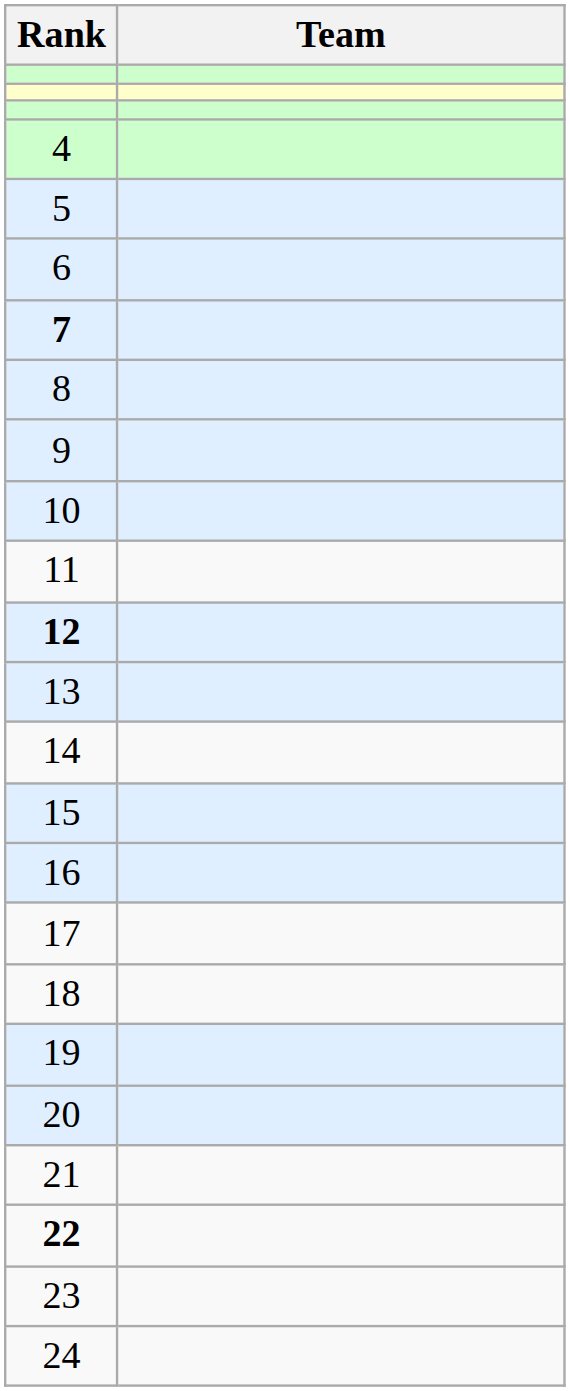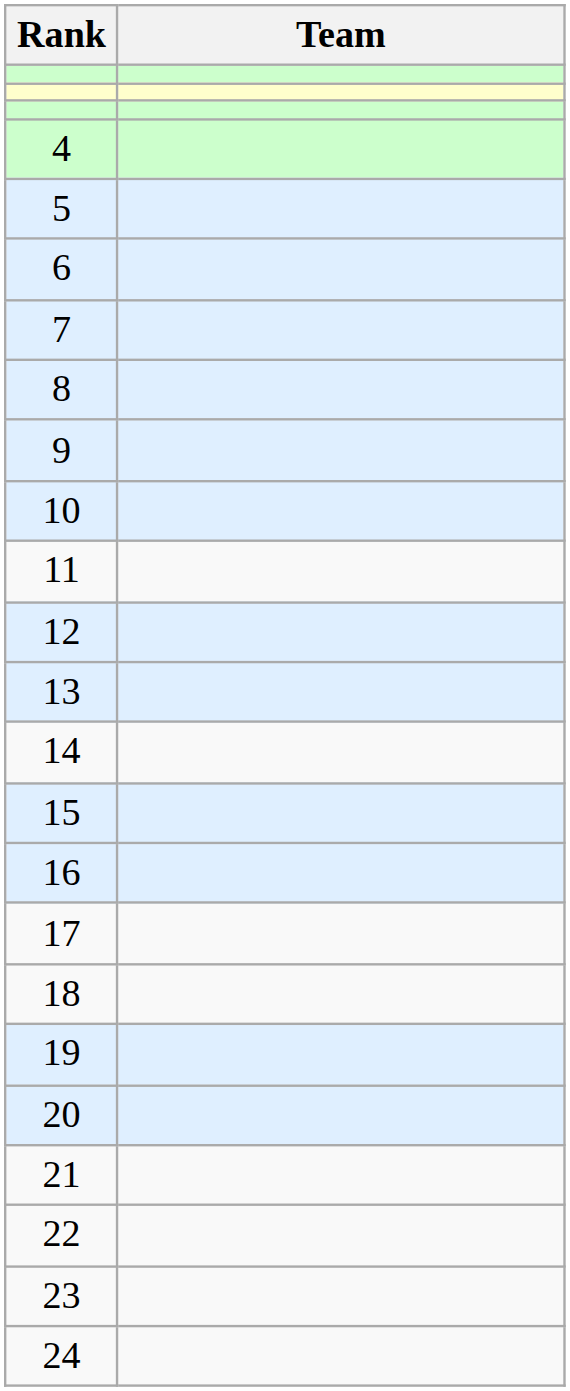row 8 | Rank: bold -> normal
row 13 | Rank: bold -> normal
row 23 | Rank: bold -> normal
